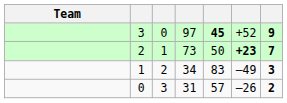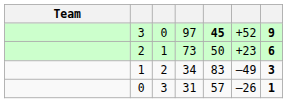row 3 | column 6: bold -> normal
row 3 | column 7: 7 -> 6
row 5 | column 7: 2 -> 1
